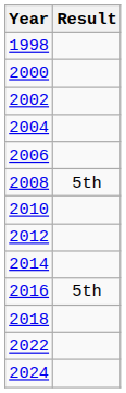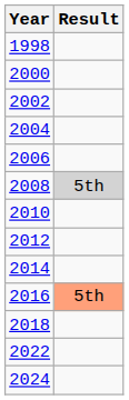2008 | Result: no background -> lightgrey background
2016 | Result: no background -> lightsalmon background
